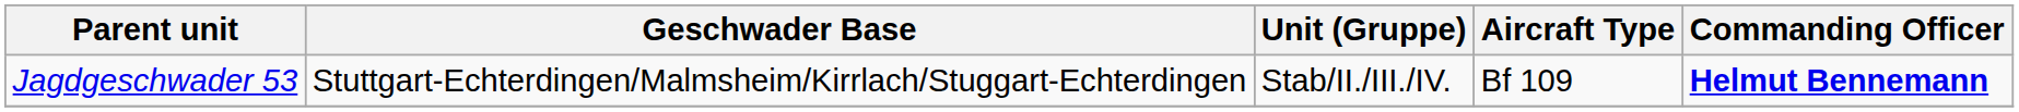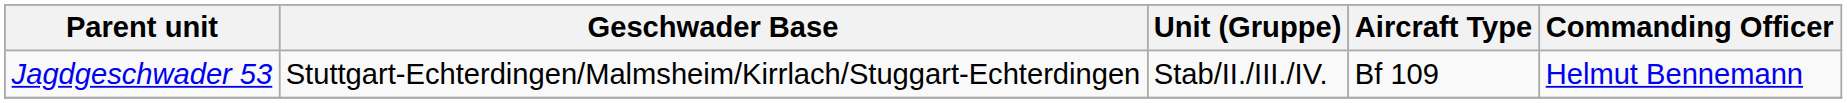Jagdgeschwader 53 | Commanding Officer: bold -> normal
